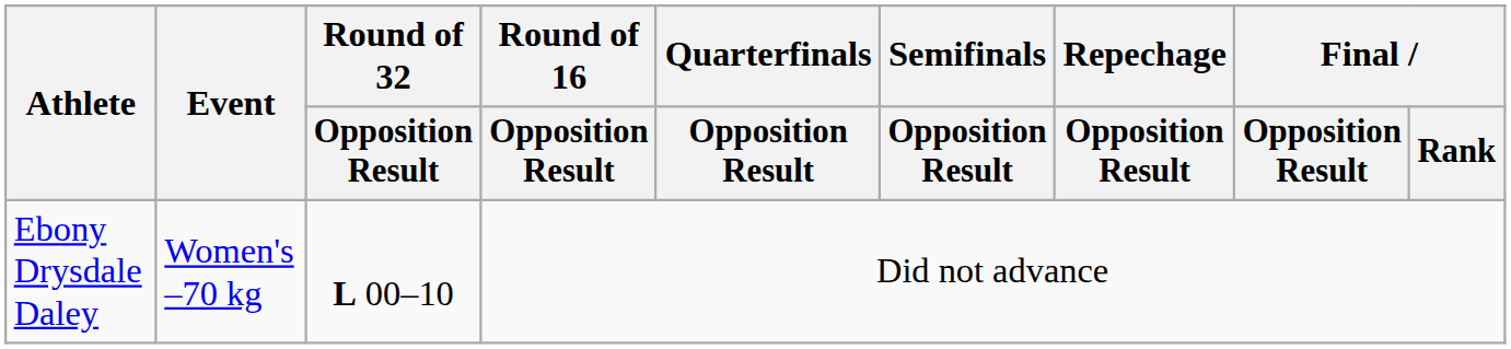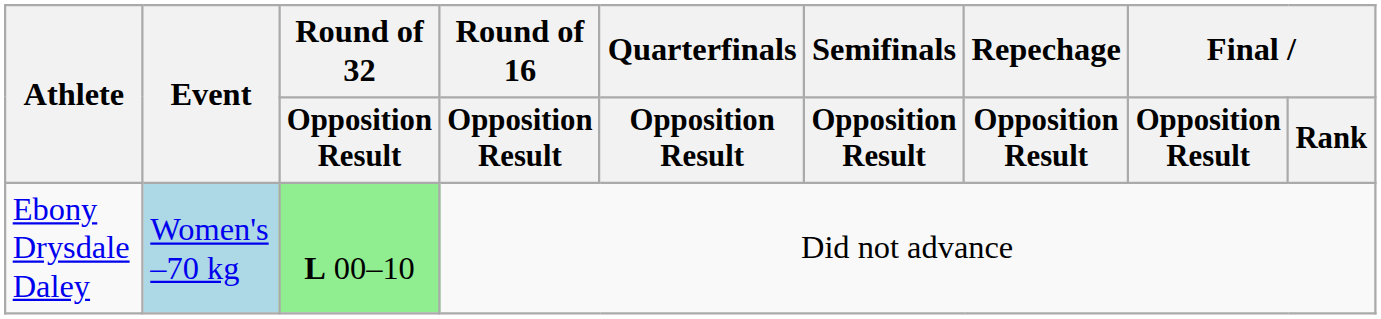Ebony Drysdale Daley | Event: no background -> lightblue background
Ebony Drysdale Daley | Round of 32 / Opposition Result: no background -> lightgreen background
